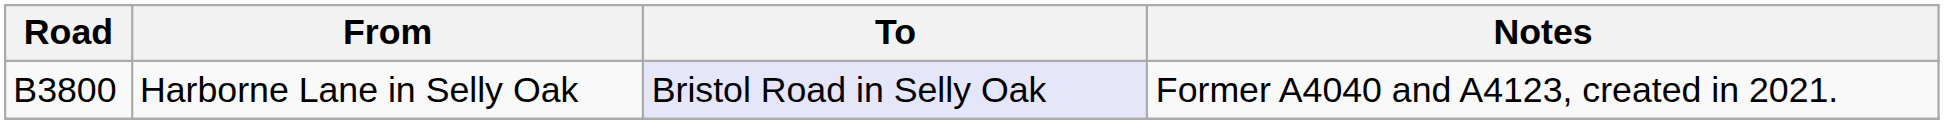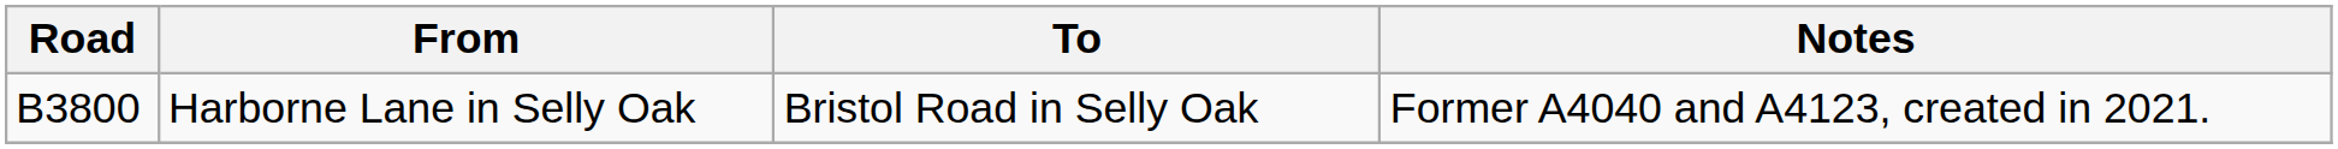Harborne Lane in Selly Oak | To: lavender background -> no background
